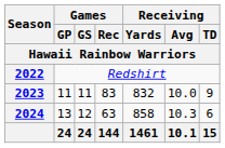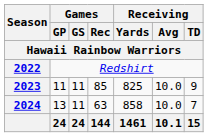2023 | Games / Rec / Hawaii Rainbow Warriors: 83 -> 85
2023 | Receiving / Yards / Hawaii Rainbow Warriors: 832 -> 825
2024 | Games / GS / Hawaii Rainbow Warriors: 12 -> 11
2024 | Receiving / Avg / Hawaii Rainbow Warriors: 10.3 -> 10.0
2024 | Receiving / TD / Hawaii Rainbow Warriors: 6 -> 7
